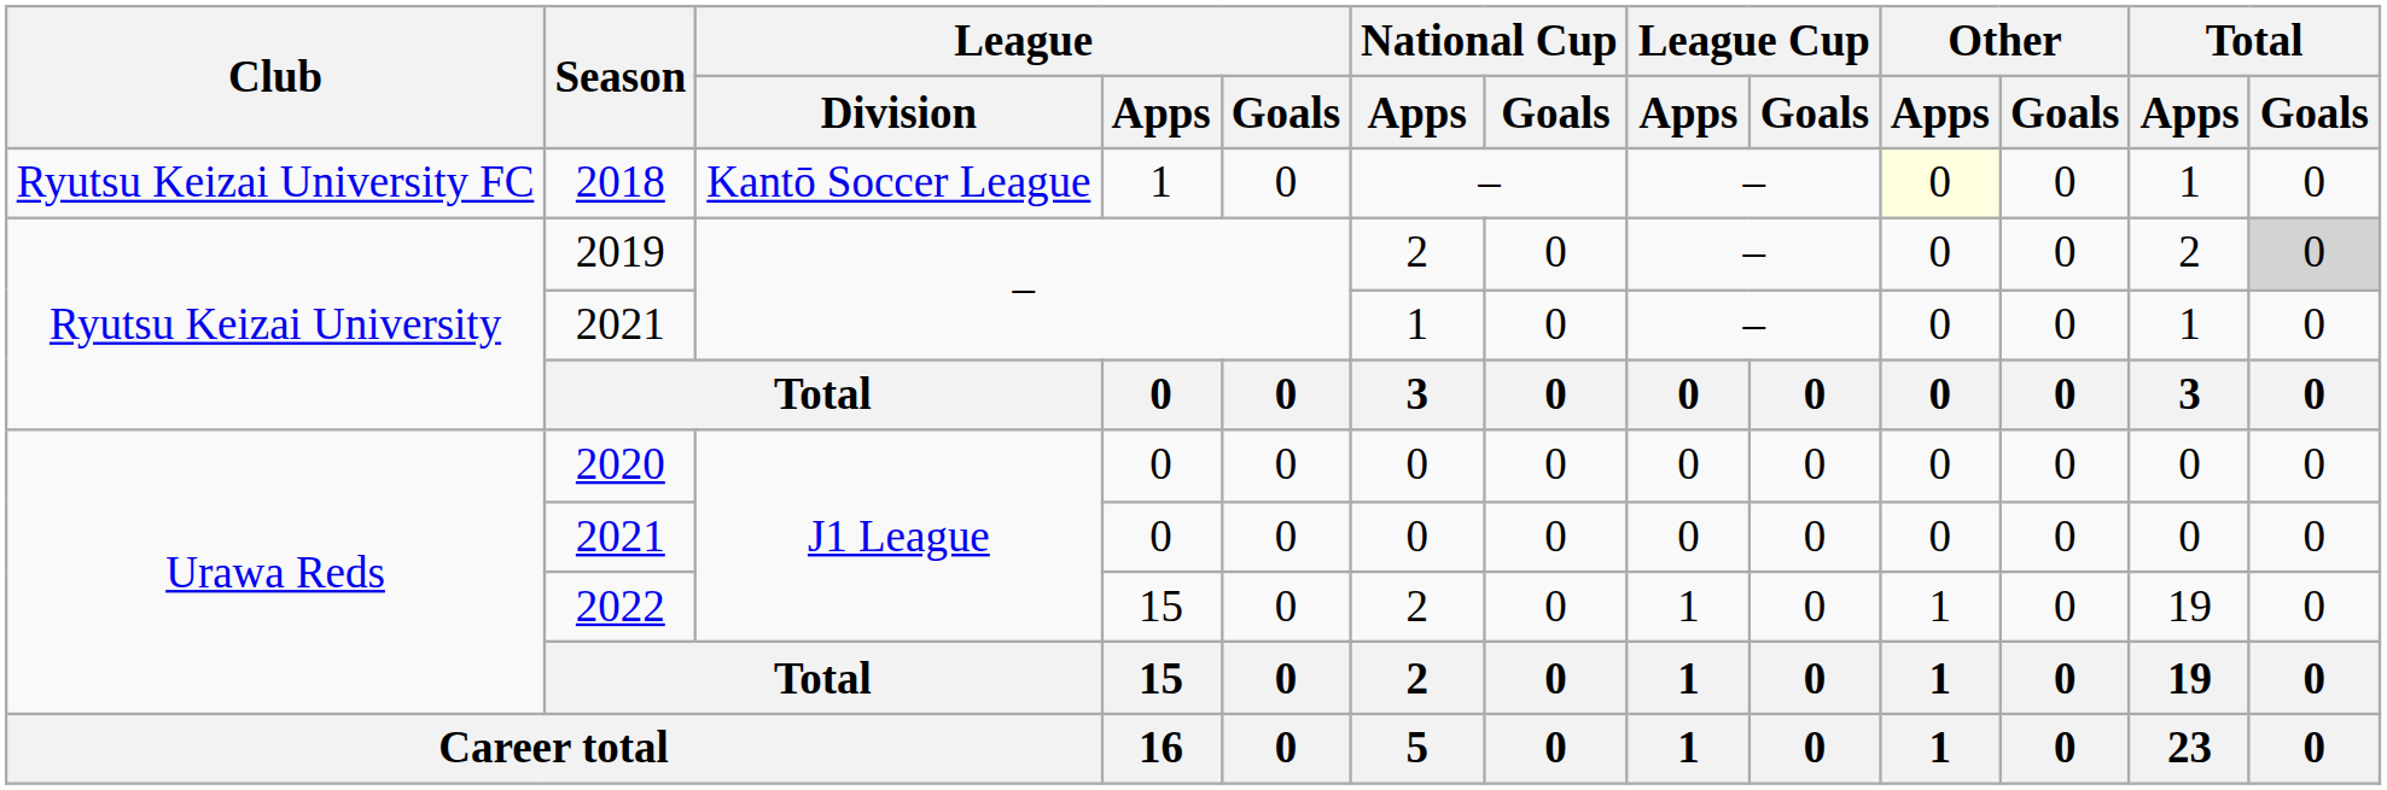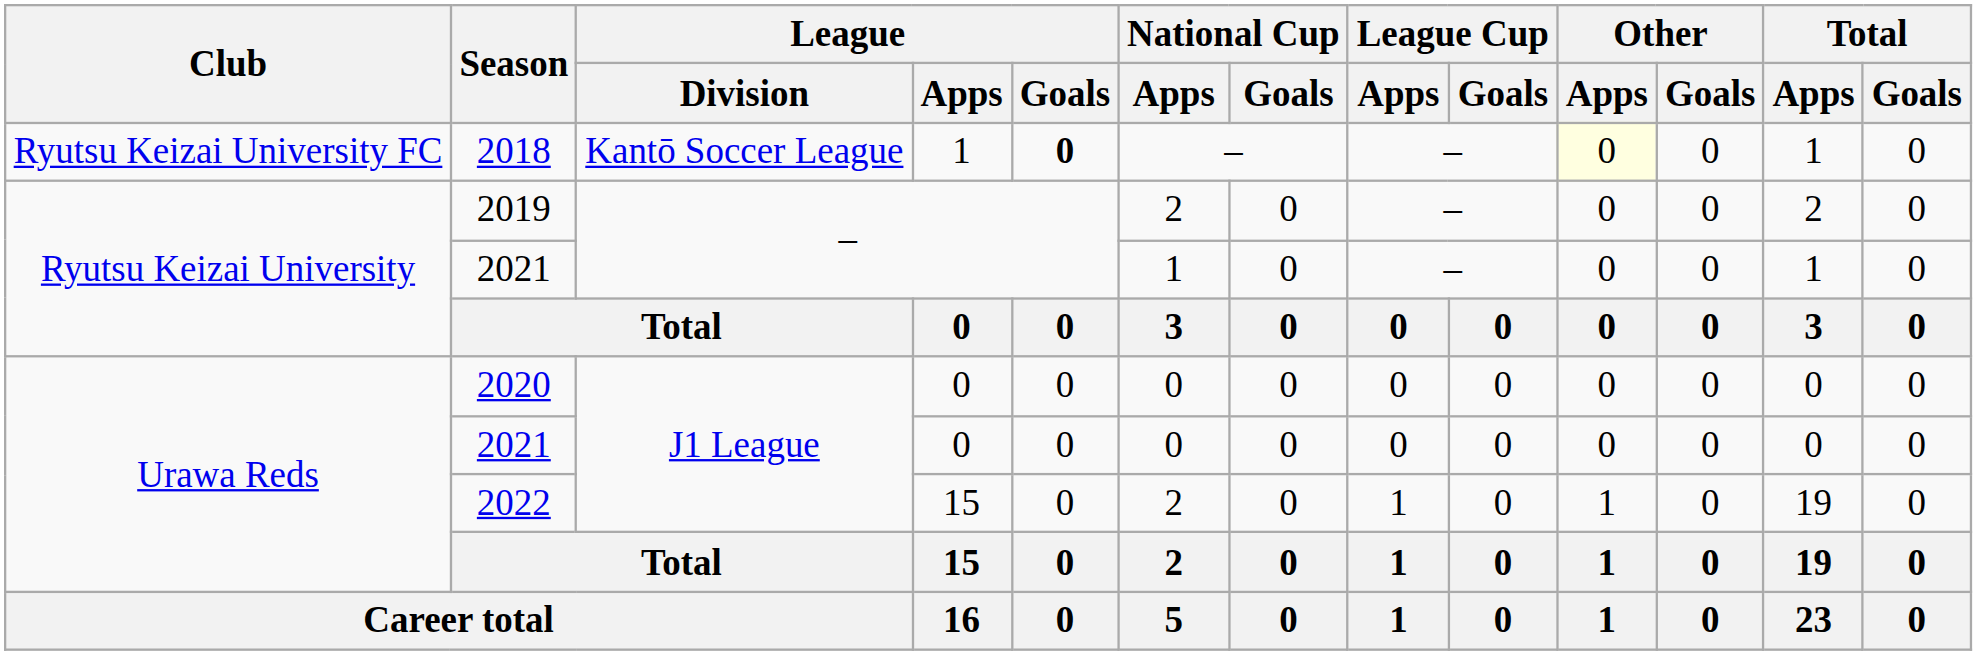2018 | League / Goals: normal -> bold
2019 | Total / Goals: lightgrey background -> no background
